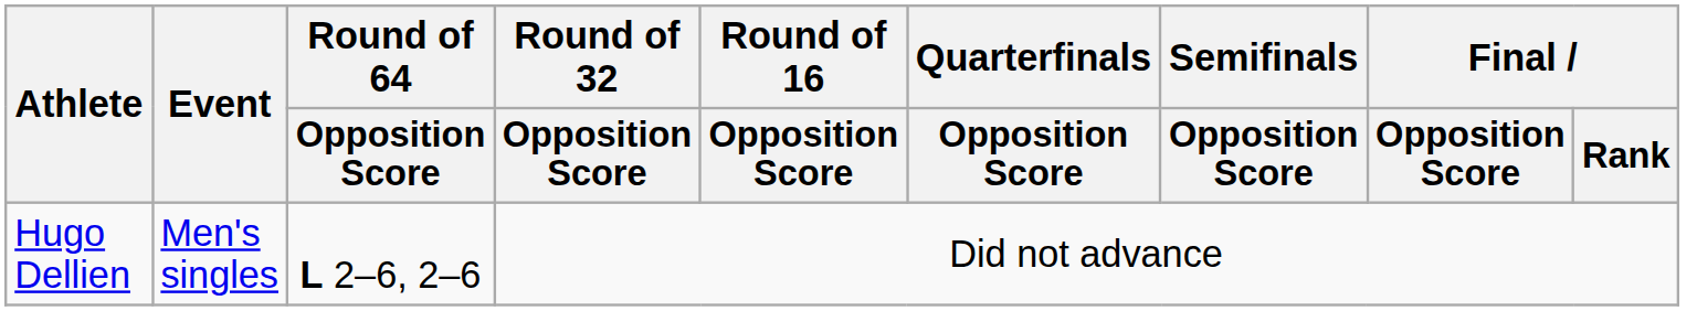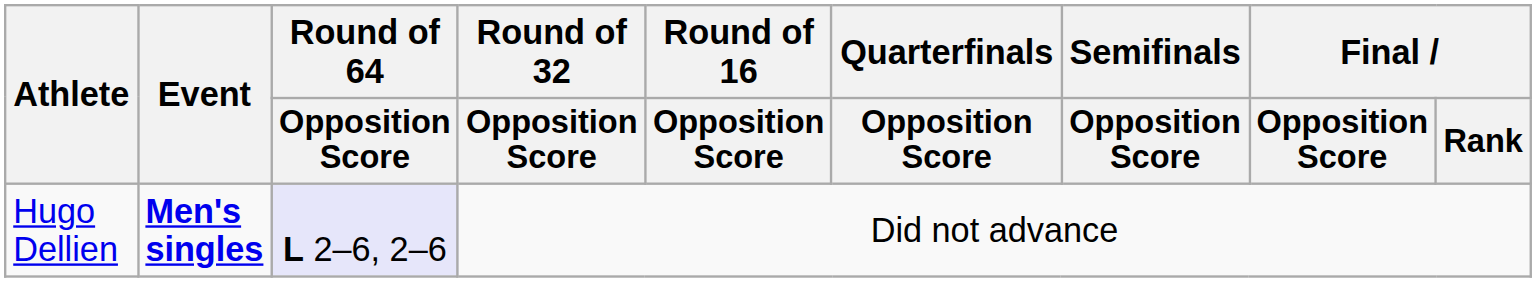Hugo Dellien | Event: normal -> bold
Hugo Dellien | Round of 64 / Opposition Score: no background -> lavender background
